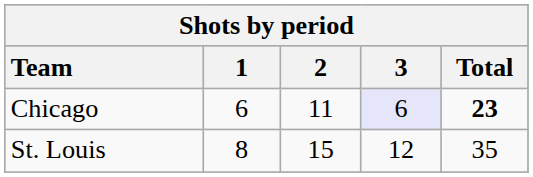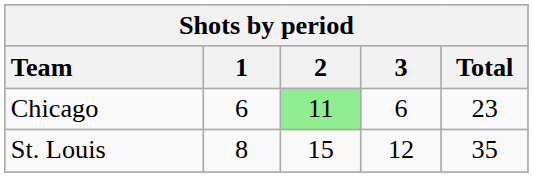Chicago | 2: no background -> lightgreen background
Chicago | 3: lavender background -> no background
Chicago | Total: bold -> normal
